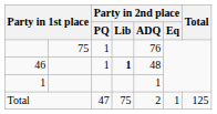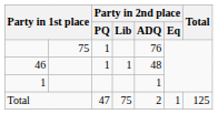46 | Party in 2nd place / Lib: bold -> normal
